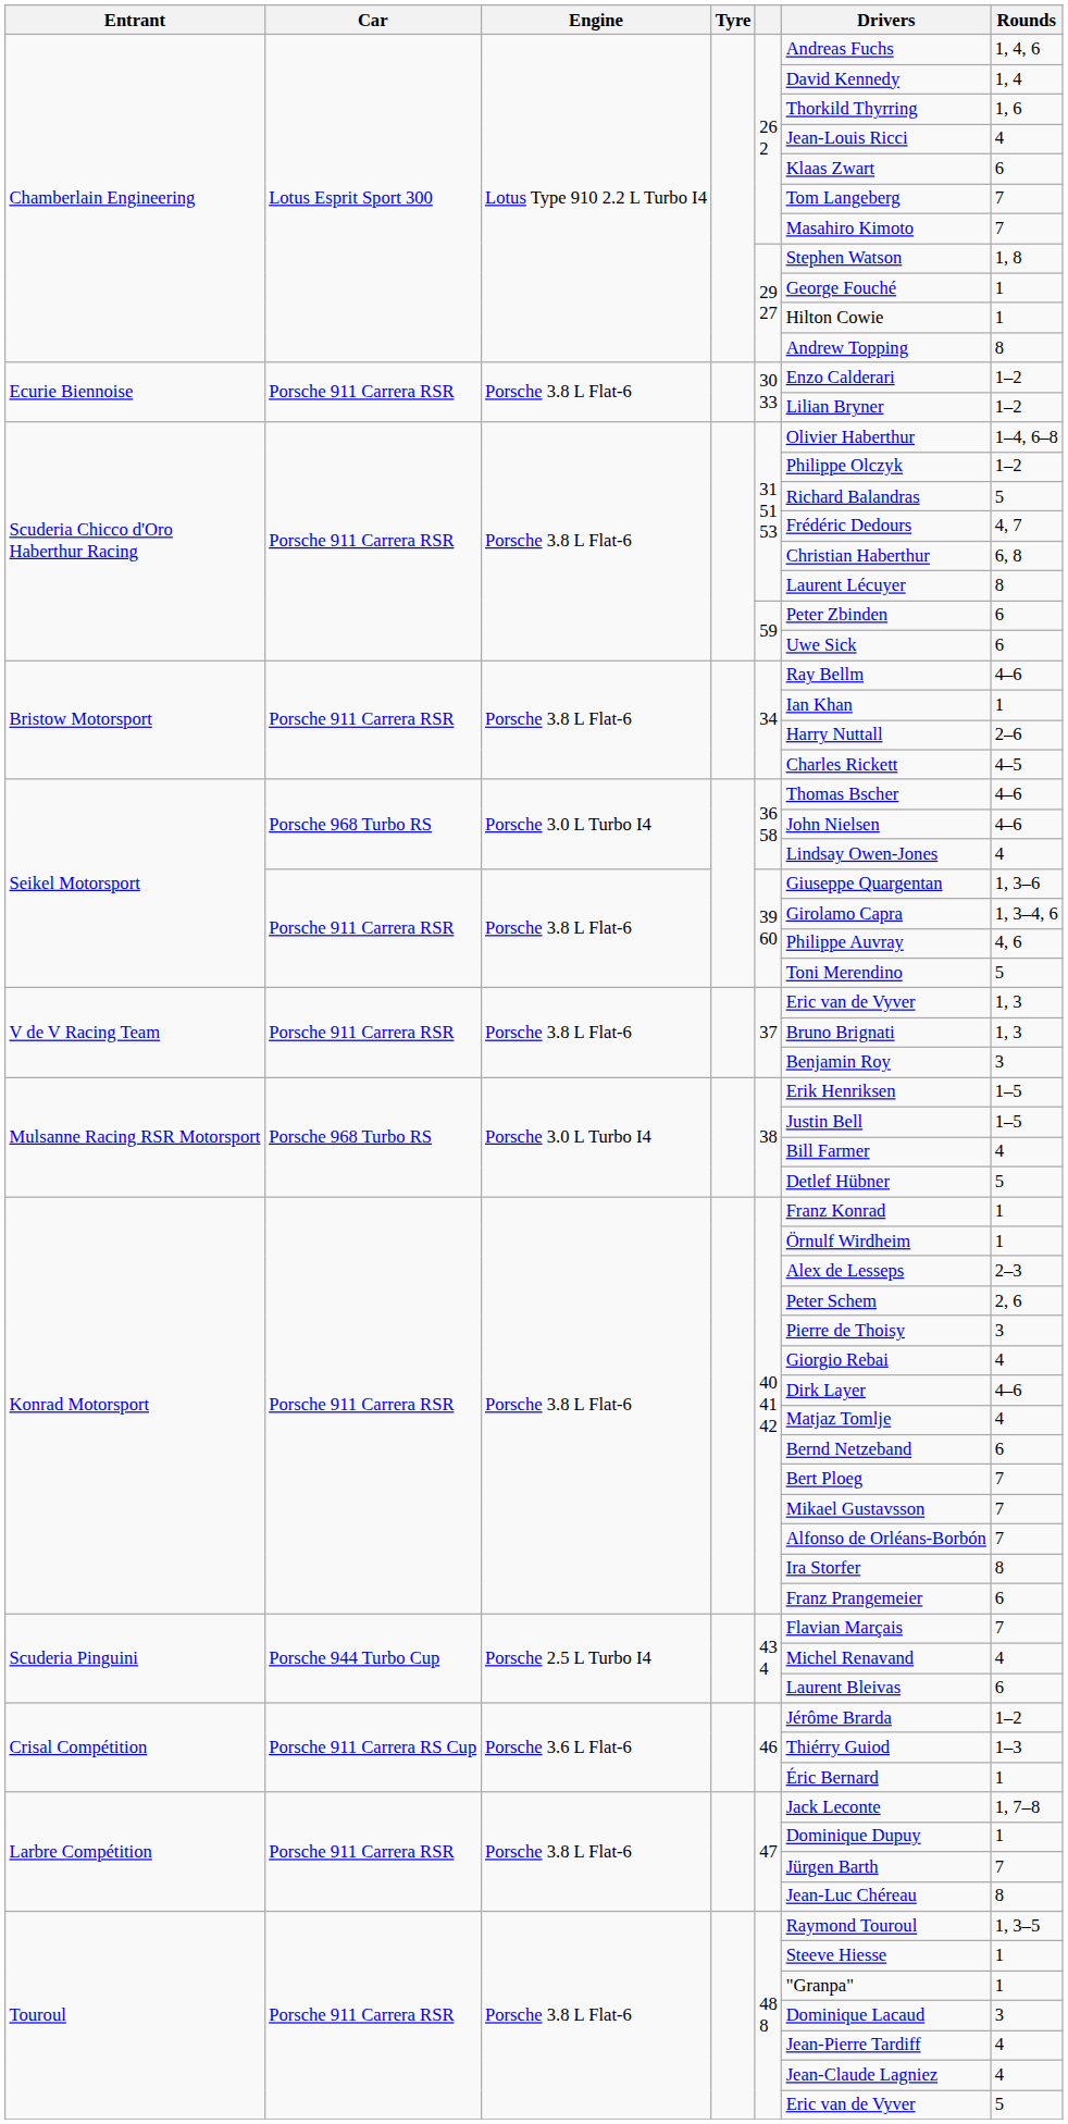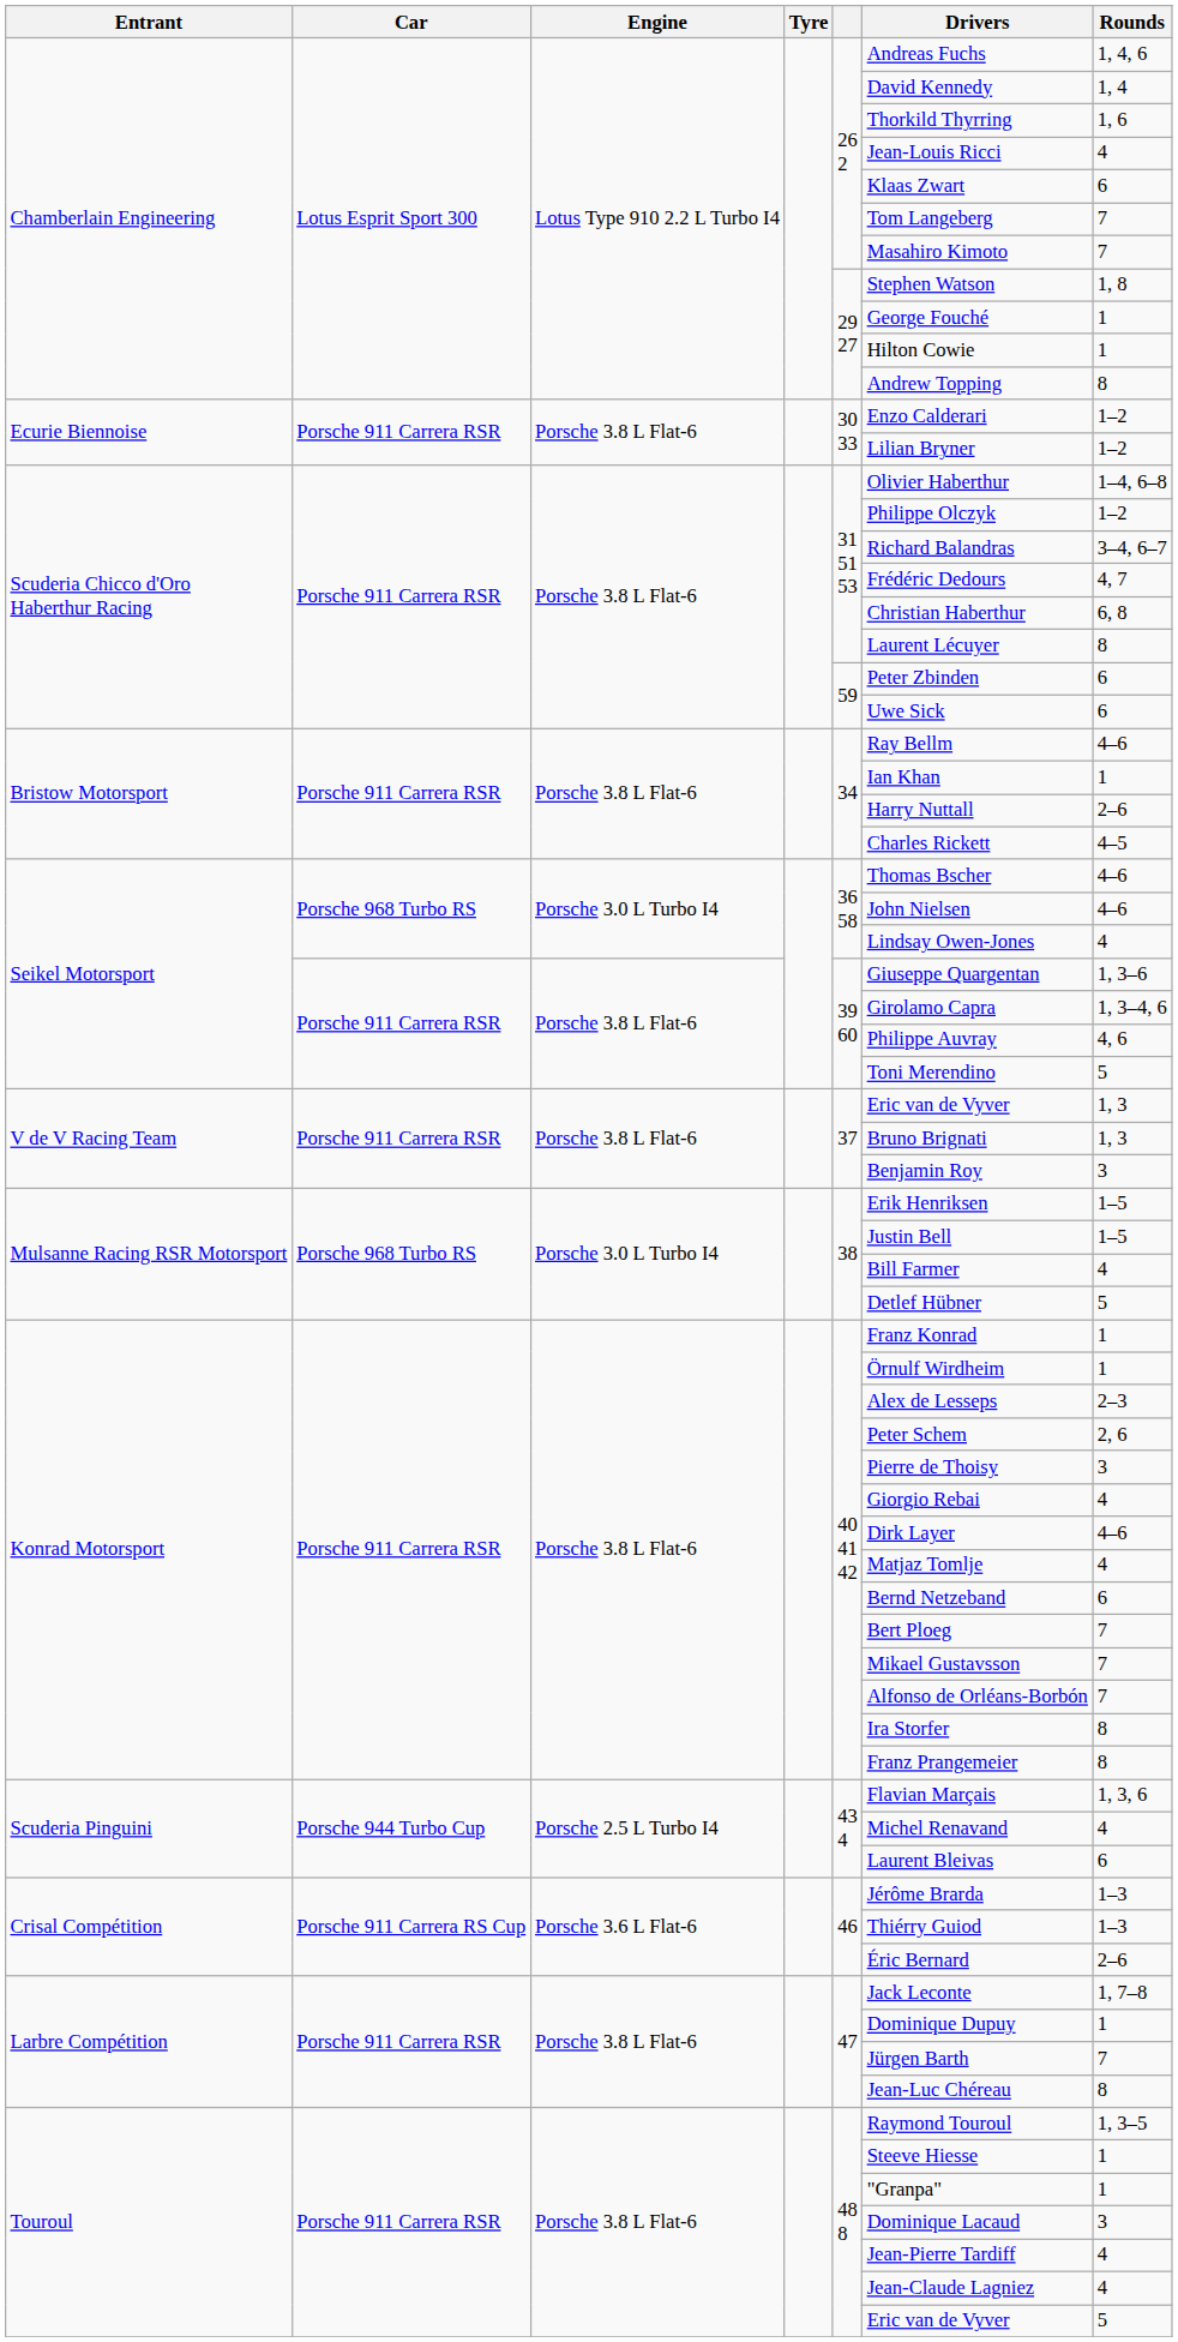row 17 | Rounds: 5 -> 3–4, 6–7
row 54 | Rounds: 6 -> 8
row 55 | Rounds: 7 -> 1, 3, 6
row 58 | Rounds: 1–2 -> 1–3
row 60 | Rounds: 1 -> 2–6
